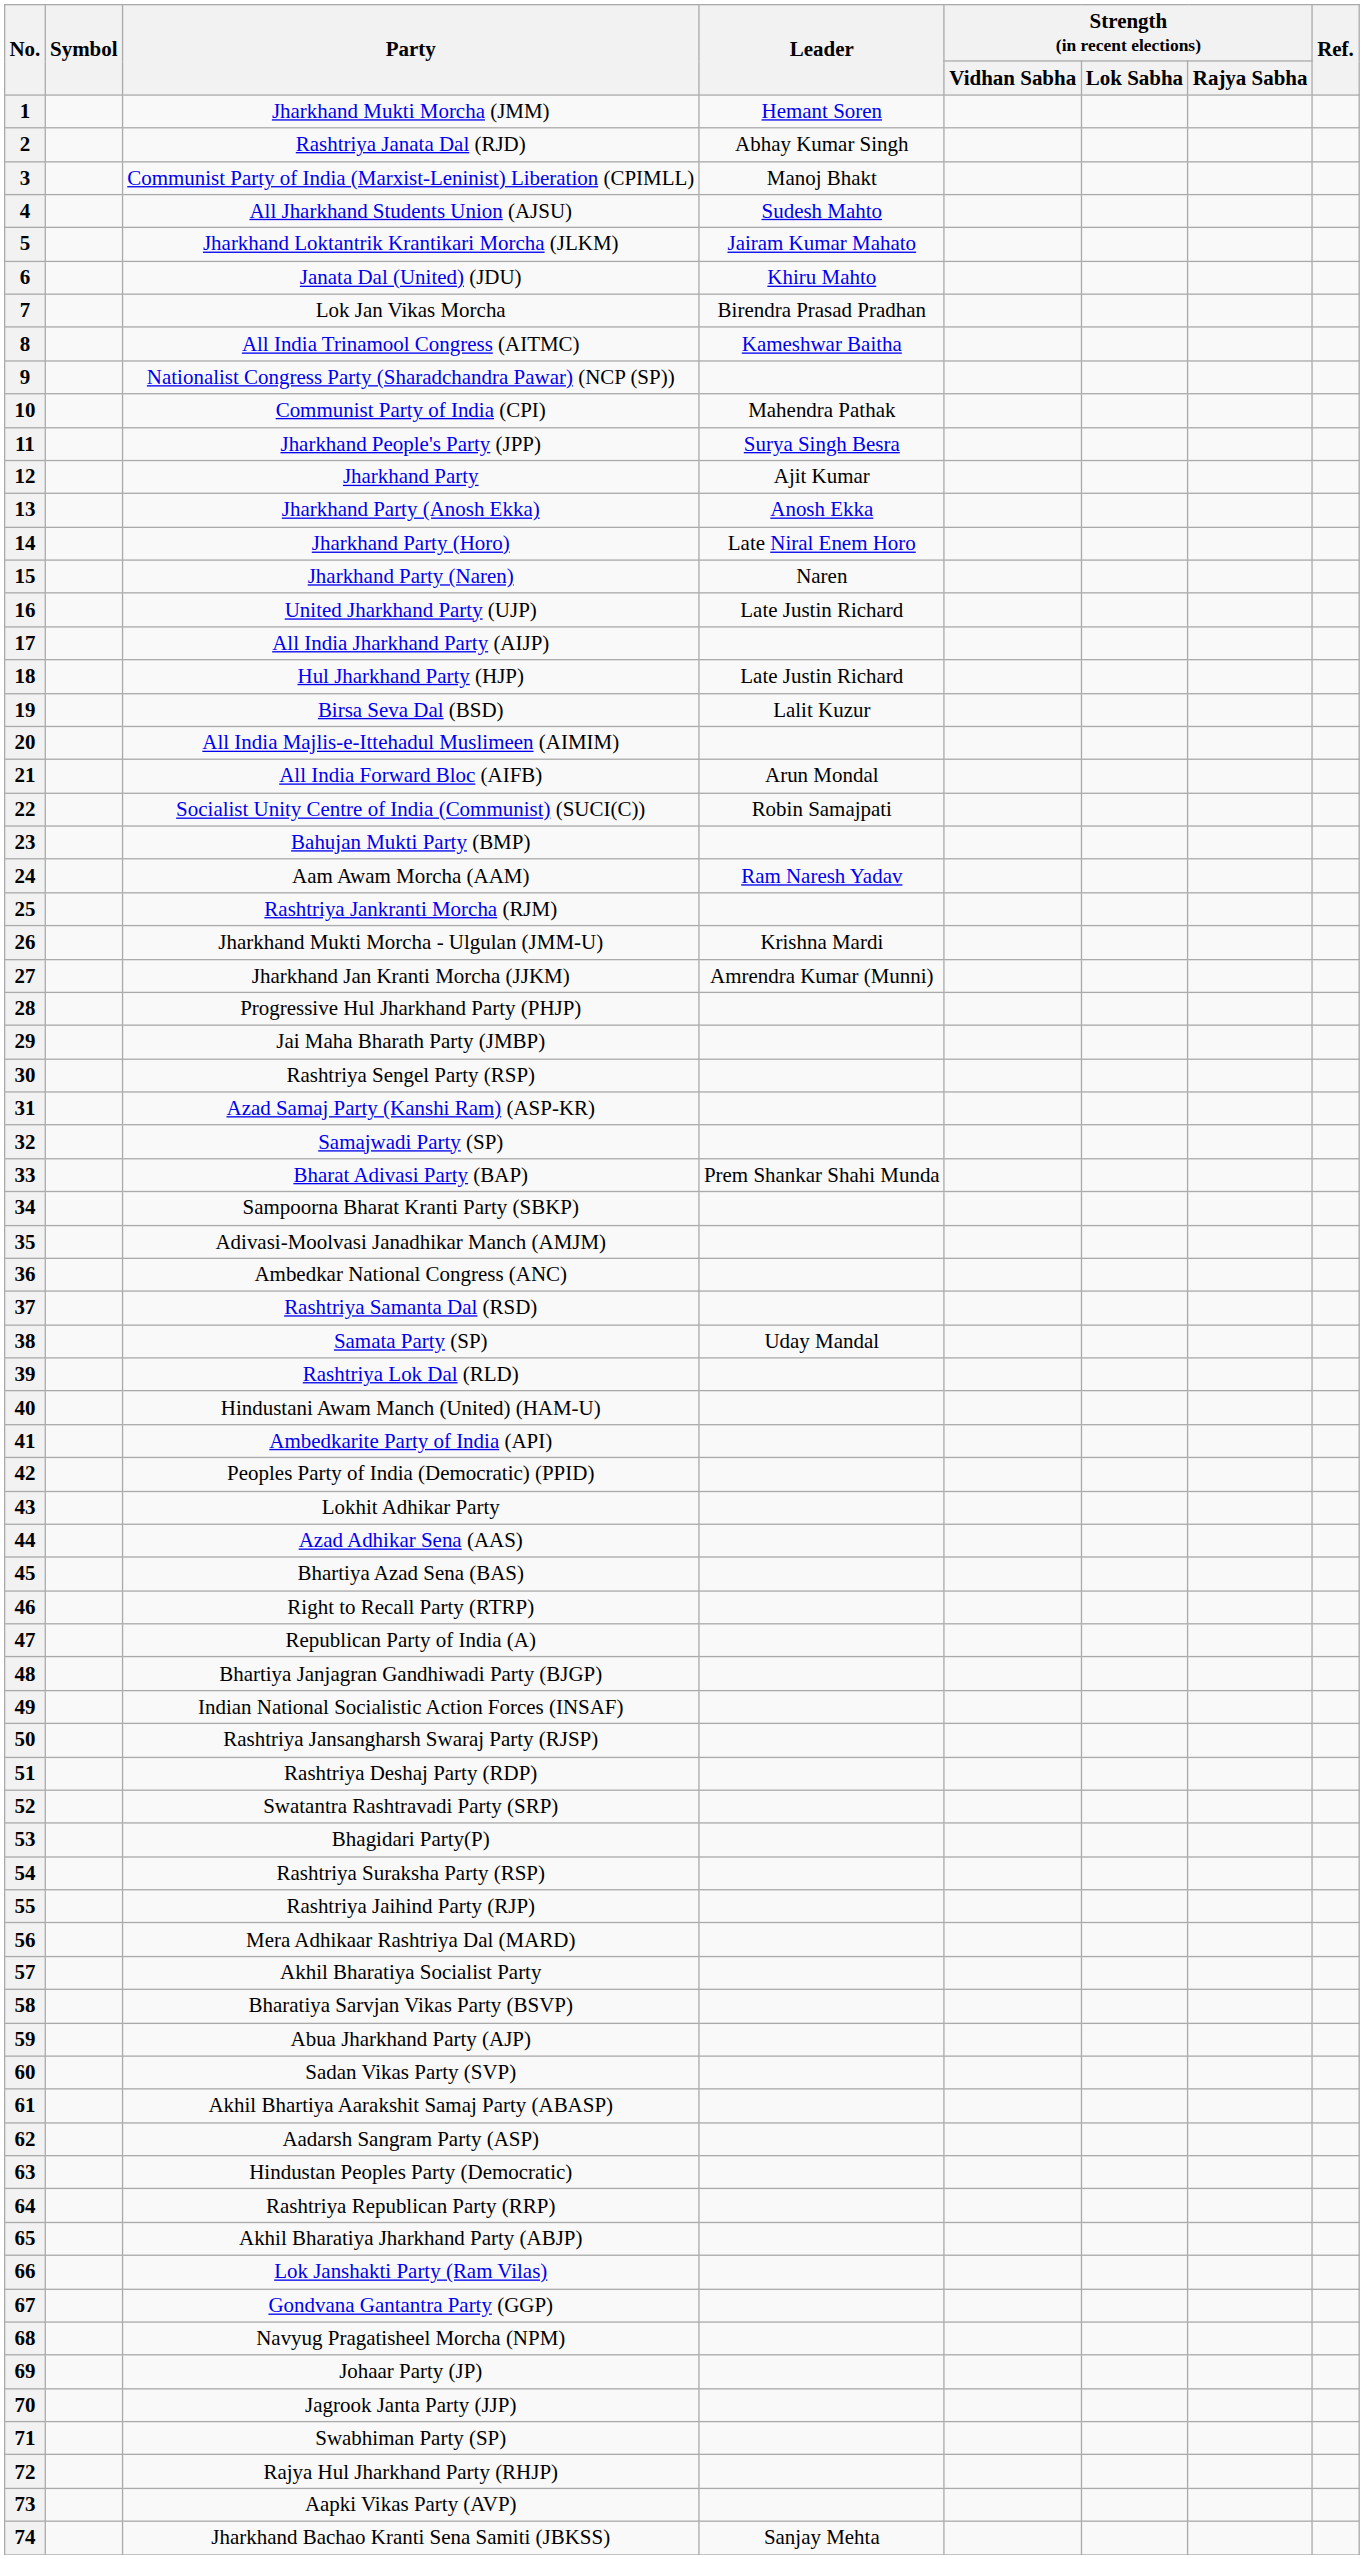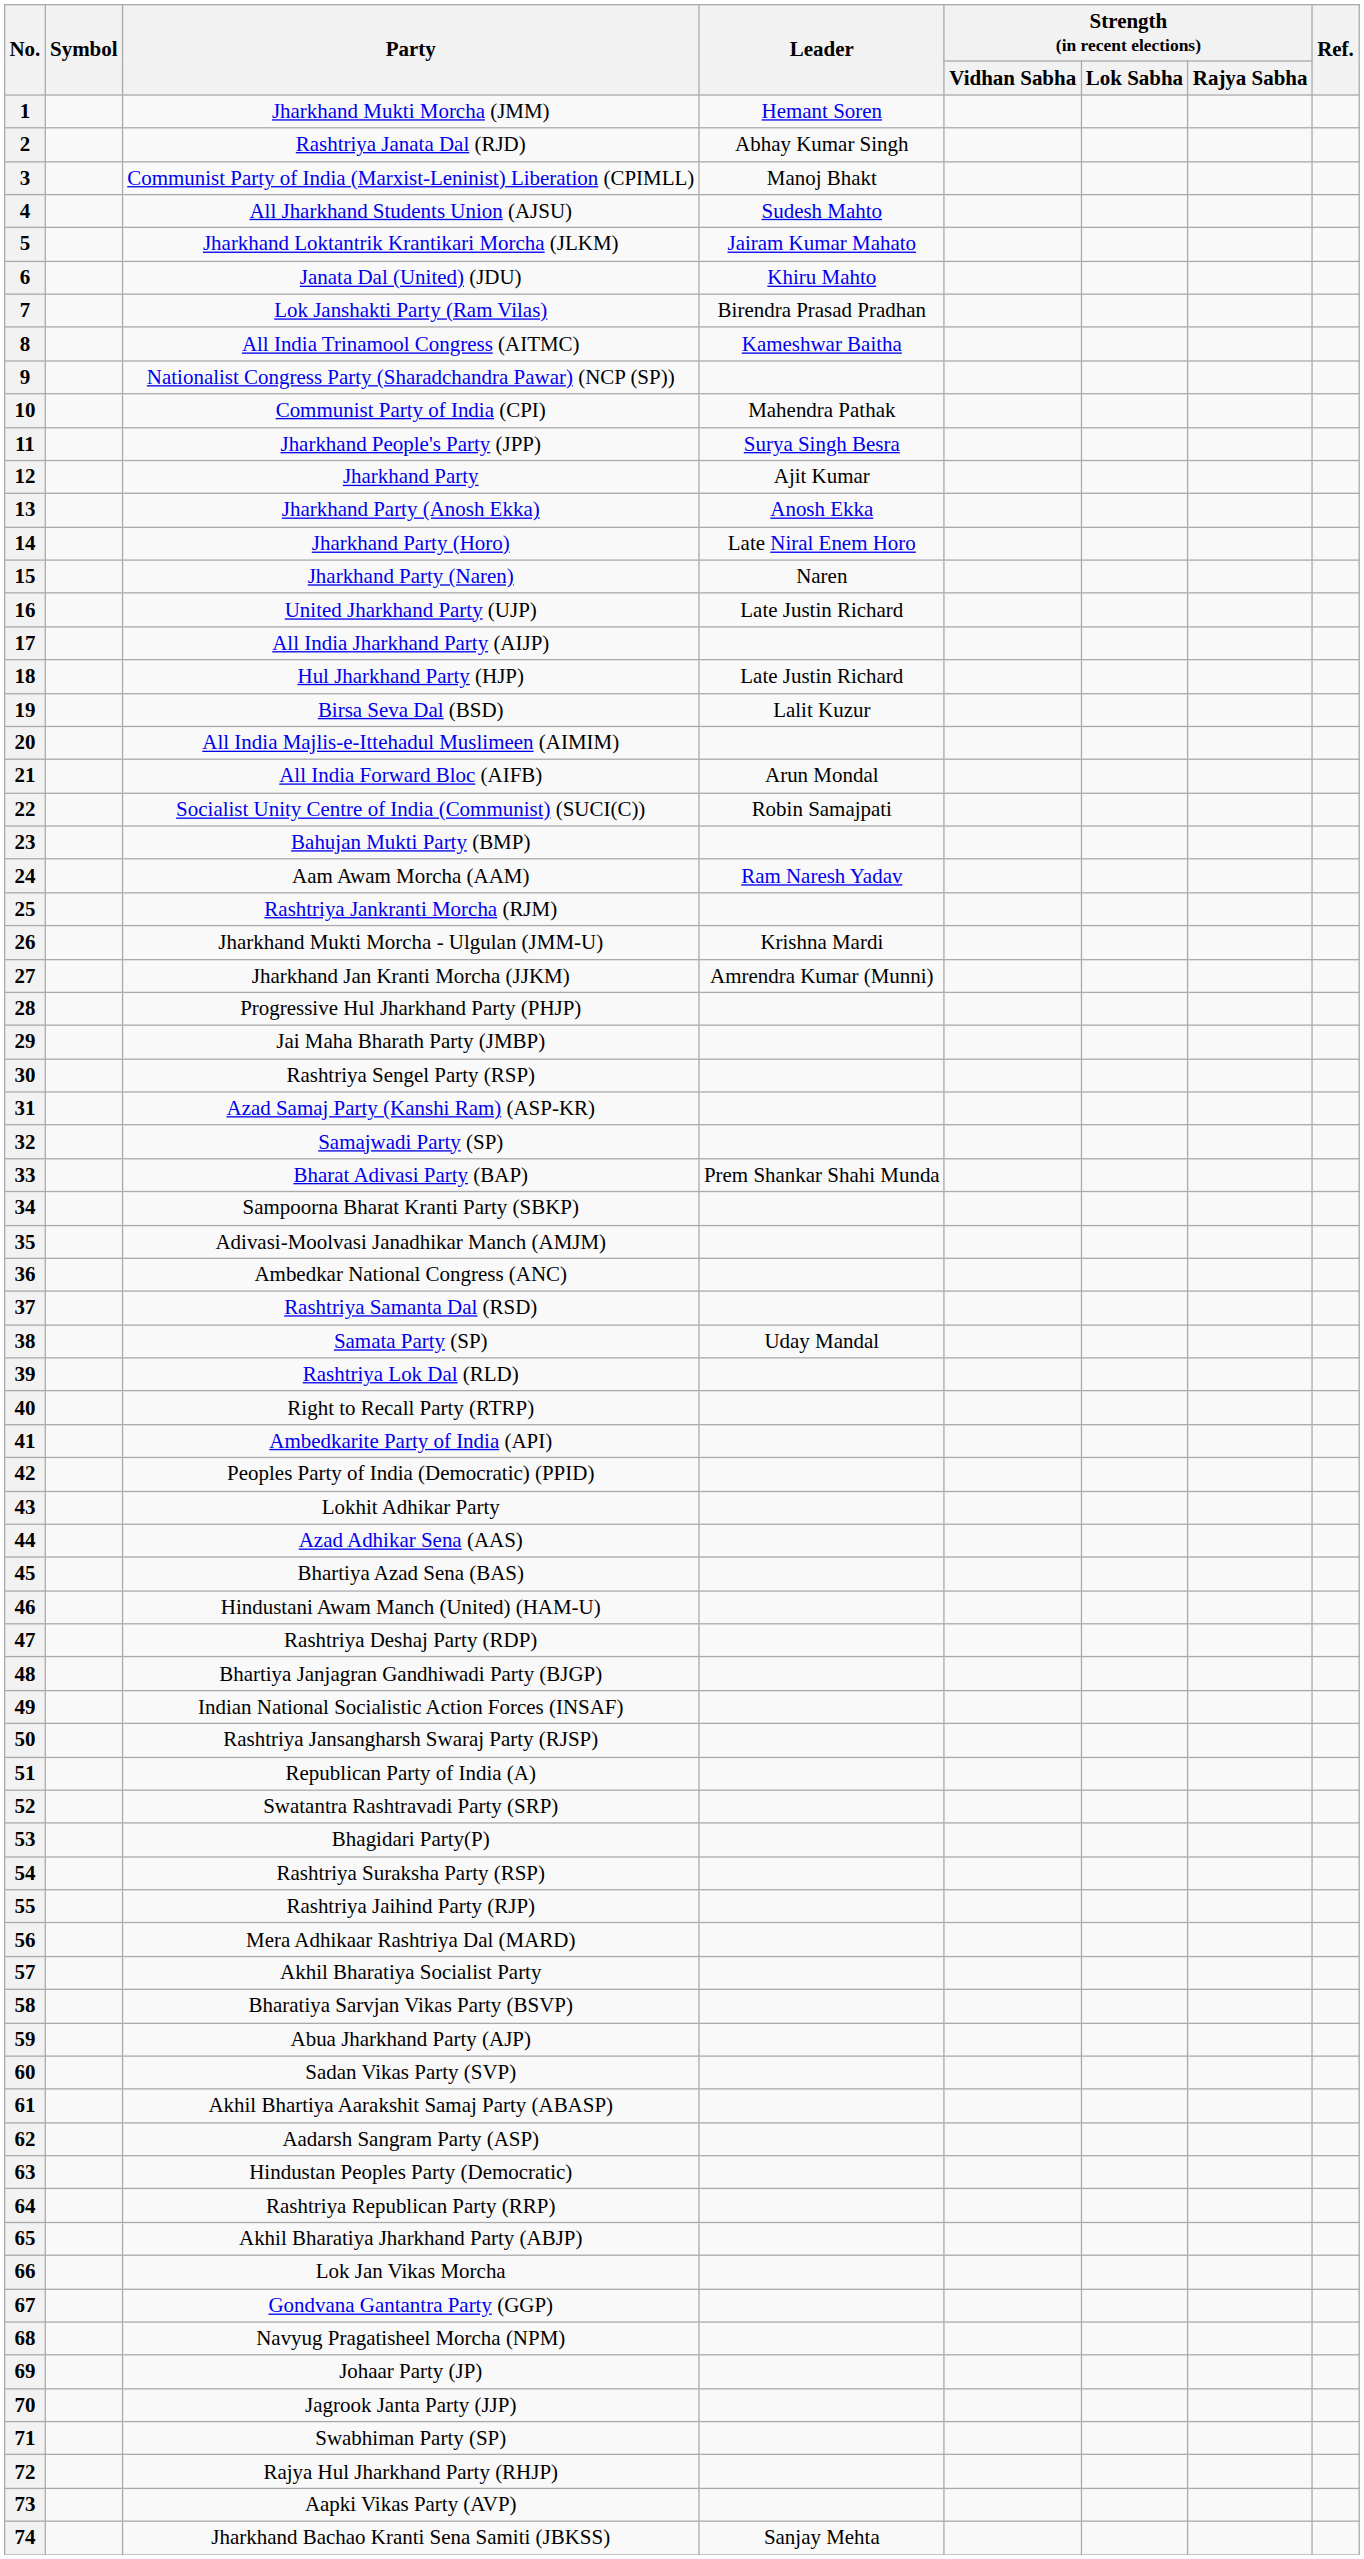7 | Party: Lok Jan Vikas Morcha -> Lok Janshakti Party (Ram Vilas)
40 | Party: Hindustani Awam Manch (United) (HAM-U) -> Right to Recall Party (RTRP)
46 | Party: Right to Recall Party (RTRP) -> Hindustani Awam Manch (United) (HAM-U)
47 | Party: Republican Party of India (A) -> Rashtriya Deshaj Party (RDP)
51 | Party: Rashtriya Deshaj Party (RDP) -> Republican Party of India (A)
66 | Party: Lok Janshakti Party (Ram Vilas) -> Lok Jan Vikas Morcha
